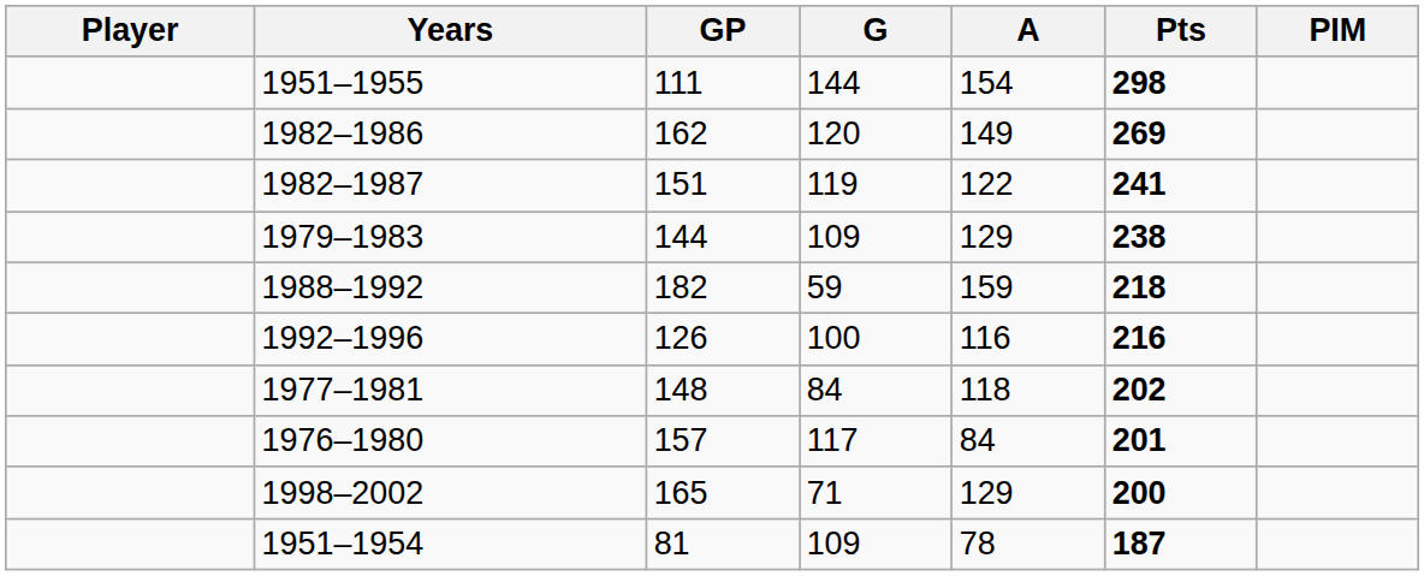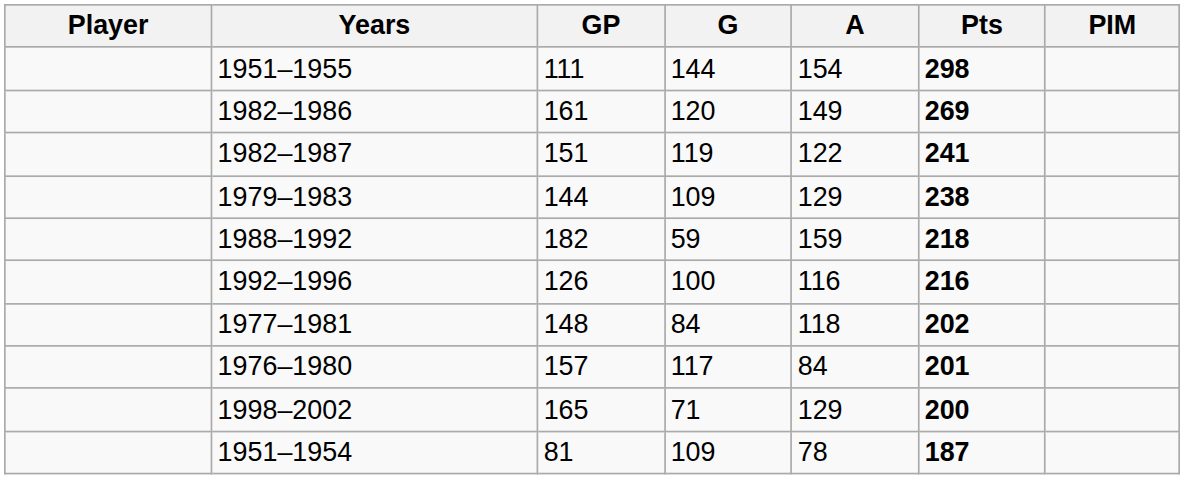1982–1986 | GP: 162 -> 161
